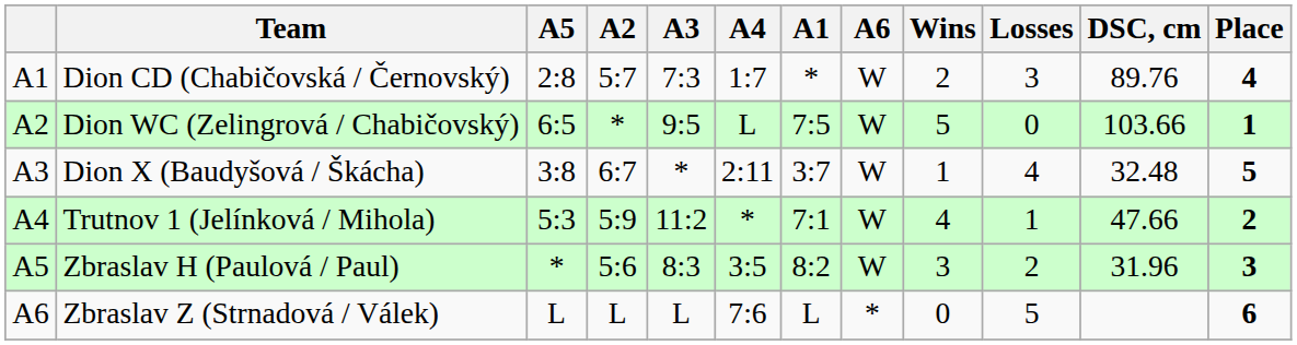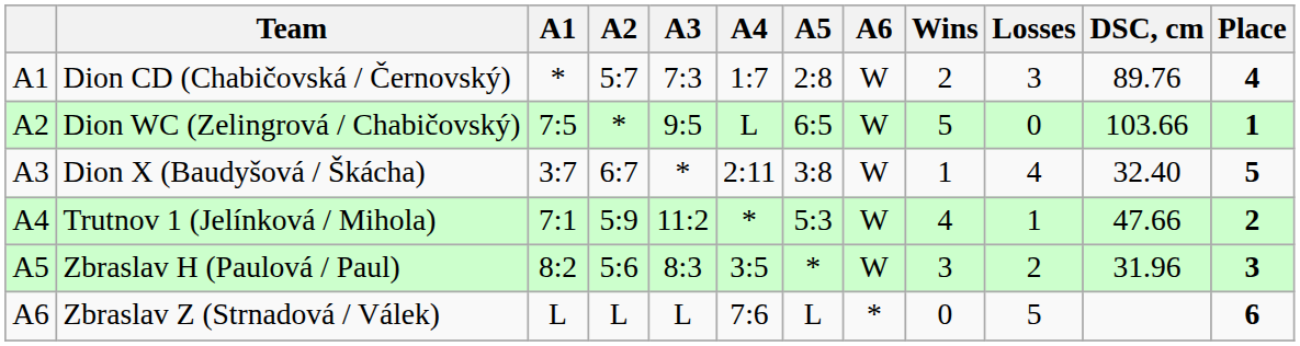columns swapped: A1 <-> A5
Dion X (Baudyšová / Škácha) | DSC, cm: 32.48 -> 32.40
